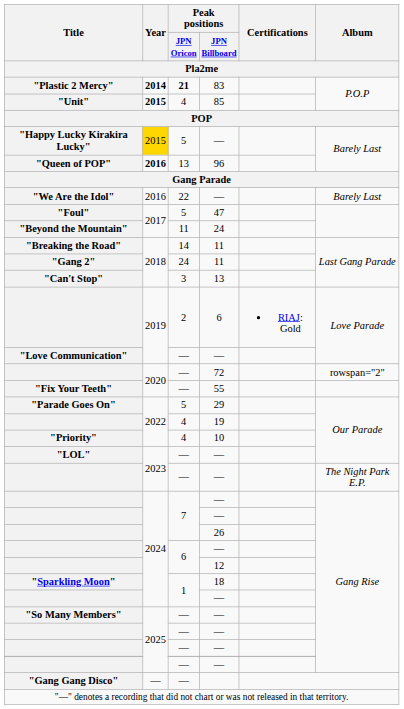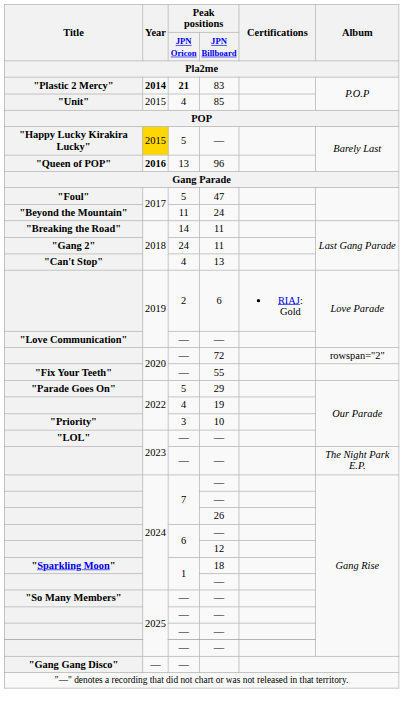"Unit" | Year: bold -> normal
- row: "We Are the Idol" | 2016 | 22 | — | Barely Last
"Can't Stop" | Peak positions / JPN Oricon: 3 -> 4
"Priority" | Peak positions / JPN Oricon: 4 -> 3
